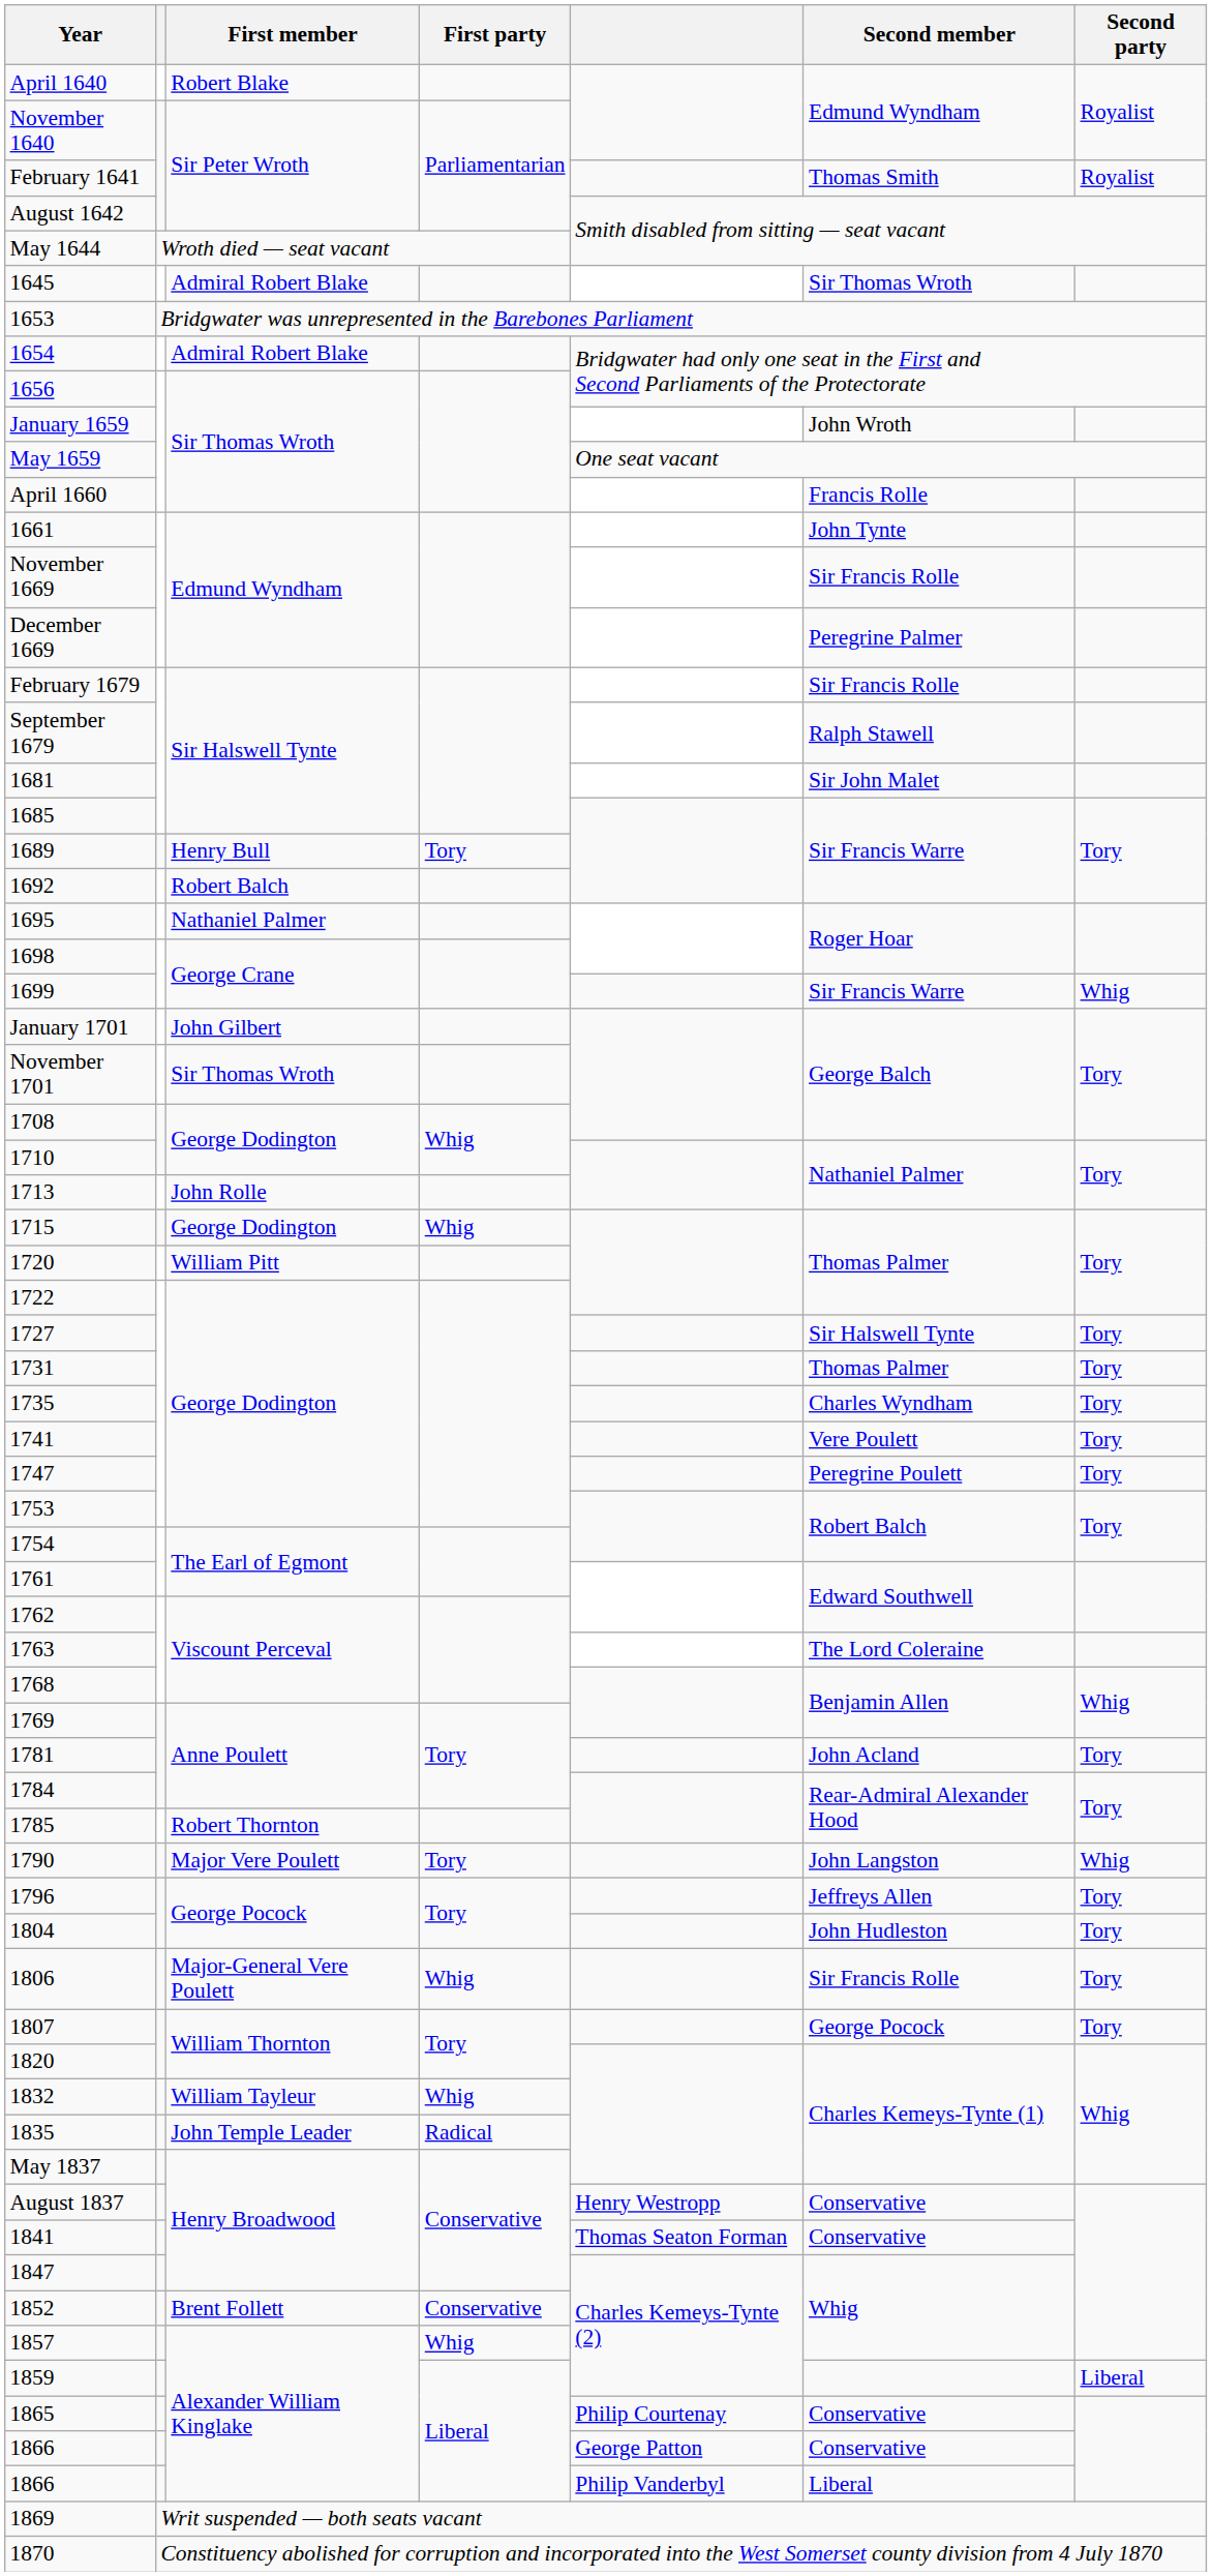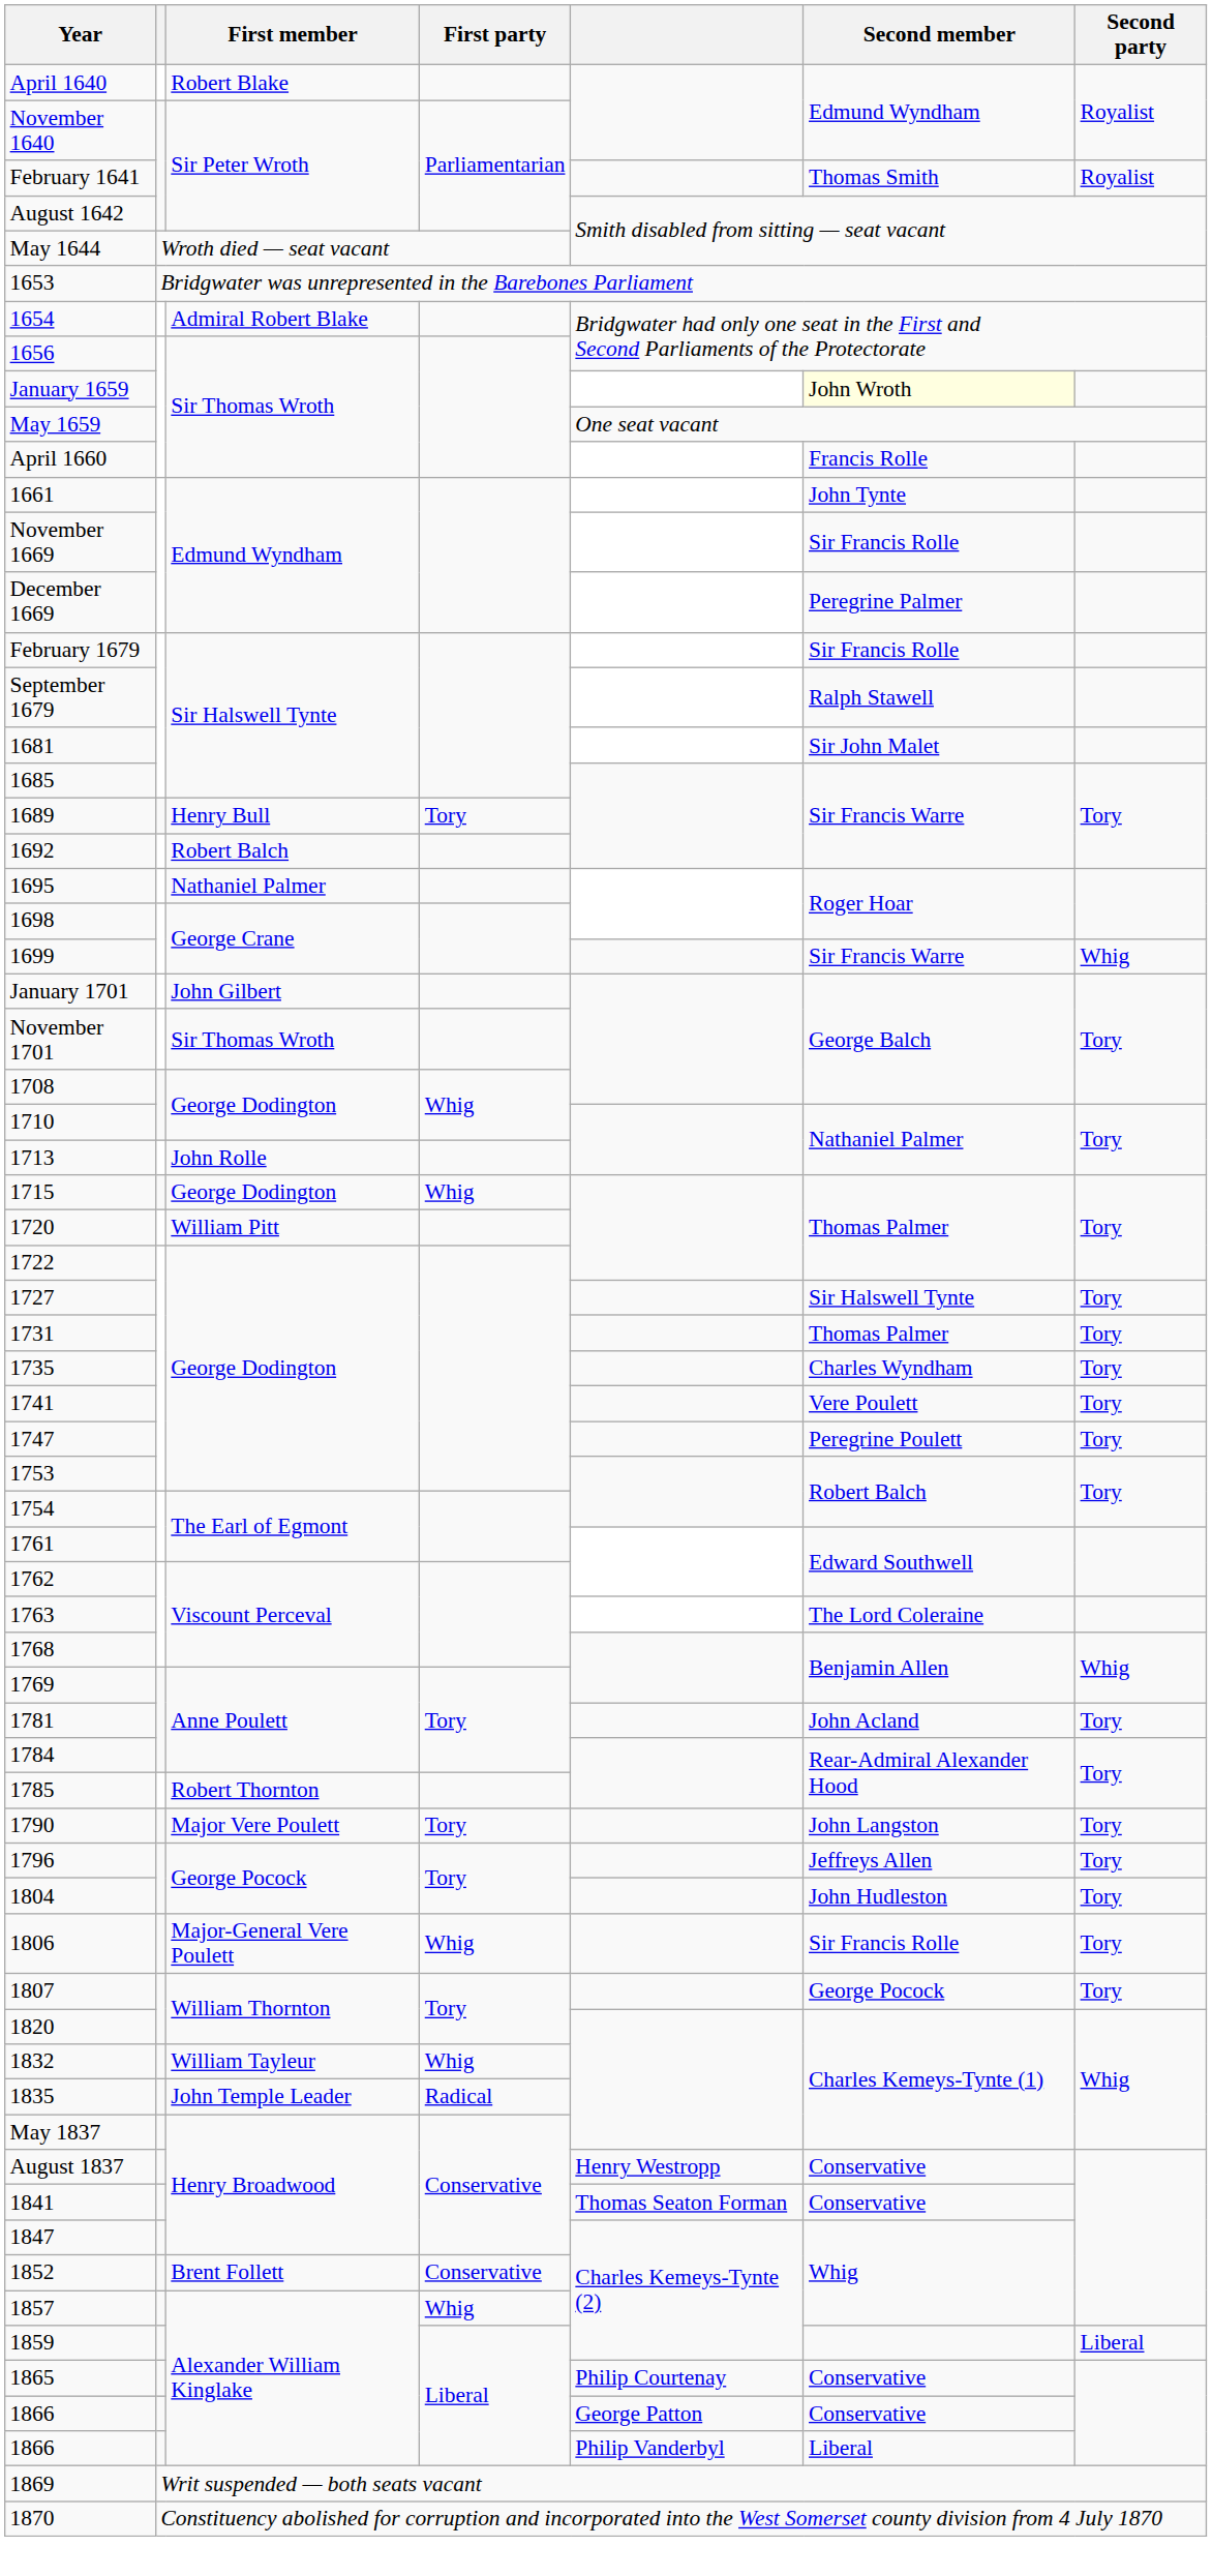- row: 1645 | Admiral Robert Blake | Sir Thomas Wroth
January 1659 | Second member: no background -> lightyellow background
1790 | Second party: Whig -> Tory
